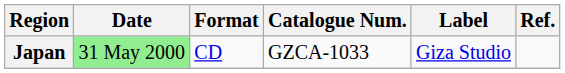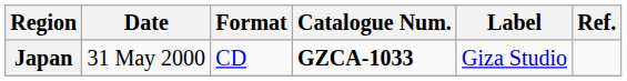Japan | Date: lightgreen background -> no background
Japan | Catalogue Num.: normal -> bold
